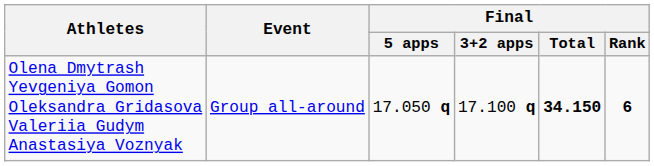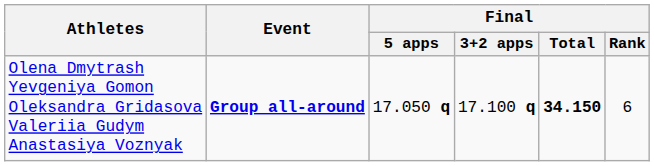row 3 | Event: normal -> bold
row 3 | Final / Rank: bold -> normal
